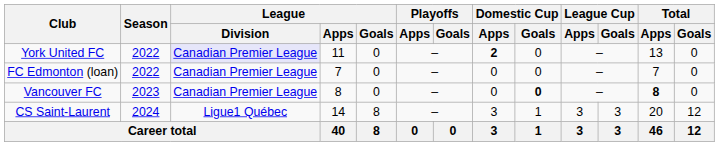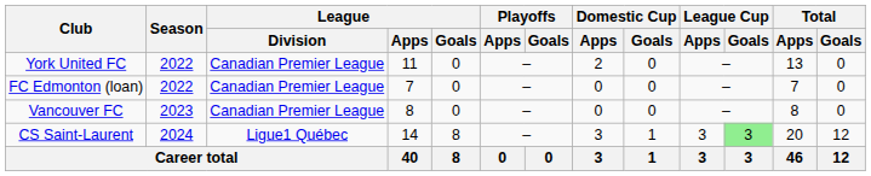York United FC | League / Division: lavender background -> no background
York United FC | Domestic Cup / Apps: bold -> normal
Vancouver FC | Domestic Cup / Goals: bold -> normal
Vancouver FC | Total / Apps: bold -> normal
CS Saint-Laurent | League Cup / Goals: no background -> lightgreen background
